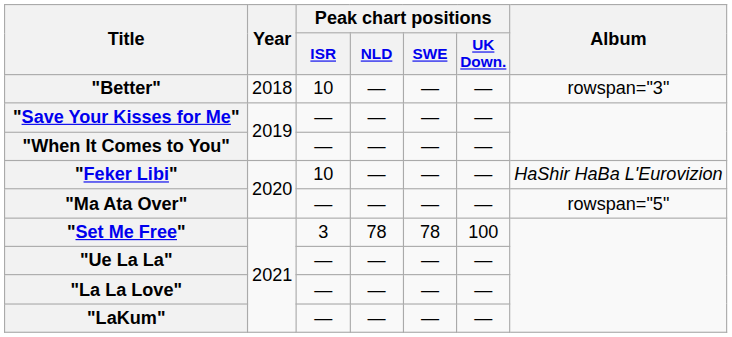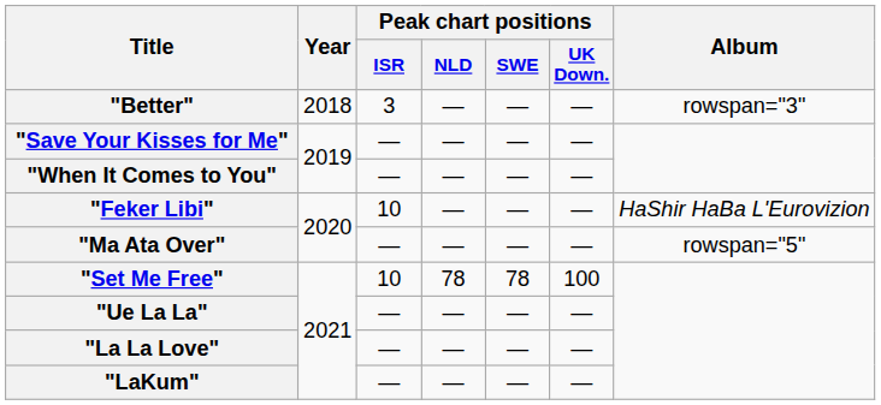"Better" | Peak chart positions / ISR: 10 -> 3
"Set Me Free" | Peak chart positions / ISR: 3 -> 10
